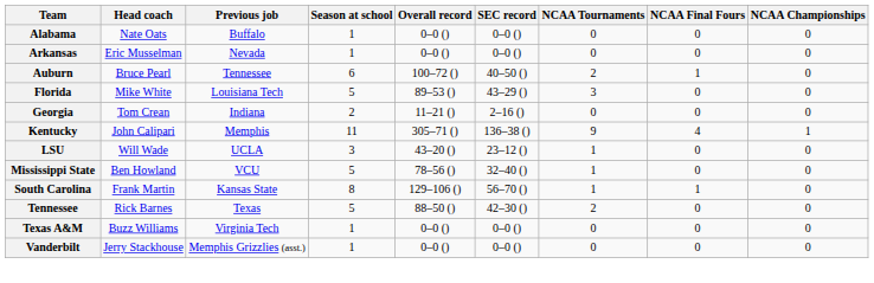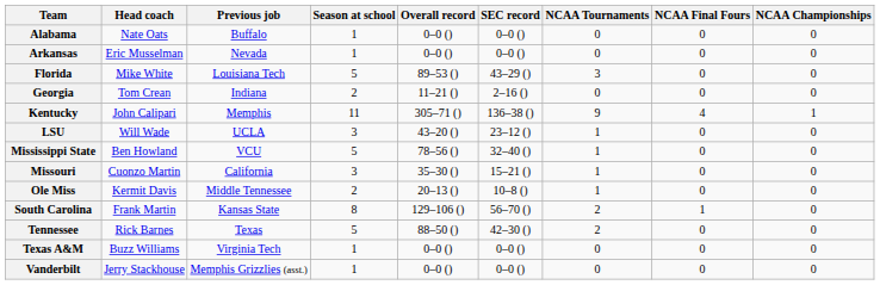- row: Auburn | Bruce Pearl | Tennessee | 6 | 100–72 () | 40–50 () | 2 | 1 | 0
+ row: Missouri | Cuonzo Martin | California | 3 | 35–30 () | 15–21 () | 1 | 0 | 0
+ row: Ole Miss | Kermit Davis | Middle Tennessee | 2 | 20–13 () | 10–8 () | 1 | 0 | 0
South Carolina | NCAA Tournaments: 1 -> 2
